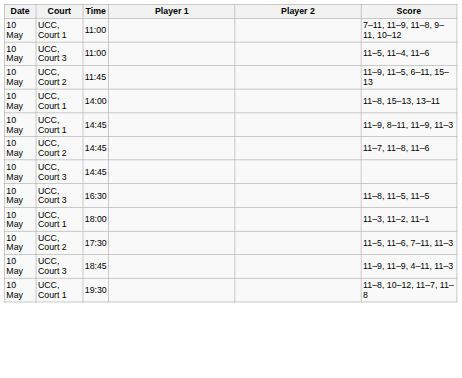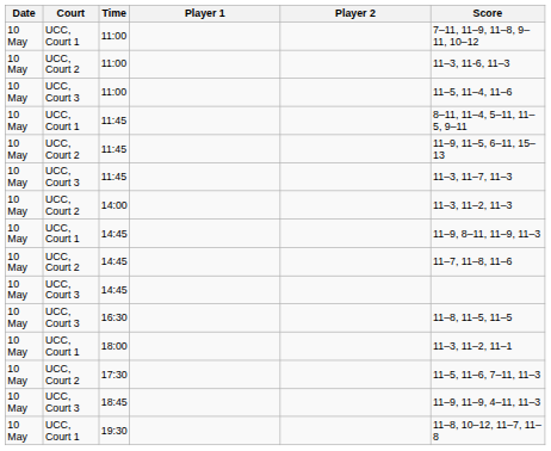+ row: 10 May | UCC, Court 2 | 11:00 | 11–3, 11-6, 11–3
+ row: 10 May | UCC, Court 1 | 11:45 | 8–11, 11–4, 5–11, 11–5, 9–11
+ row: 10 May | UCC, Court 3 | 11:45 | 11–3, 11–7, 11–3
- row: 10 May | UCC, Court 1 | 14:00 | 11–8, 15–13, 13–11
+ row: 10 May | UCC, Court 2 | 14:00 | 11–3, 11–2, 11–3
